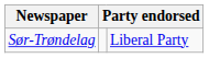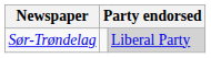Sør-Trøndelag | column 3: no background -> lightgrey background
